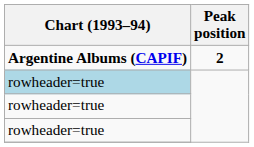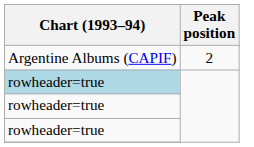row 2 | Chart (1993–94): bold -> normal
row 2 | Peak position: bold -> normal
